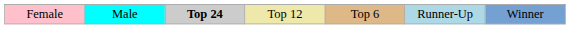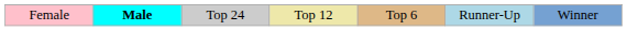Female | column 2: normal -> bold
Female | column 3: bold -> normal
